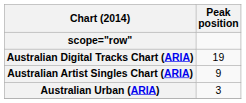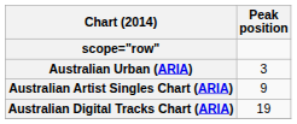rows swapped: Australian Urban (ARIA) <-> Australian Digital Tracks Chart (ARIA)
